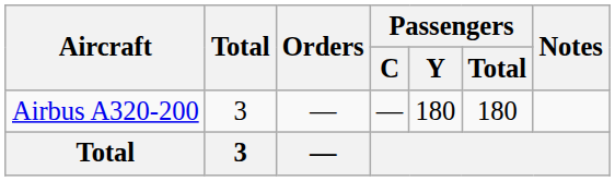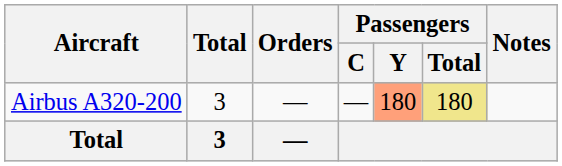Airbus A320-200 | Passengers / Y: no background -> lightsalmon background
Airbus A320-200 | Passengers / Total: no background -> khaki background
